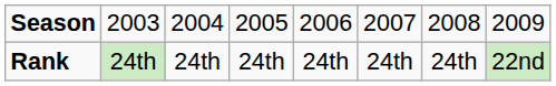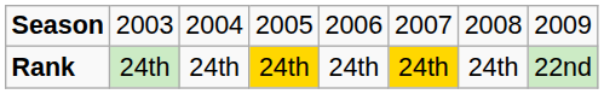Rank | column 4: no background -> gold background
Rank | column 6: no background -> gold background
